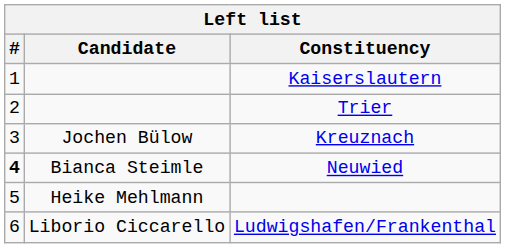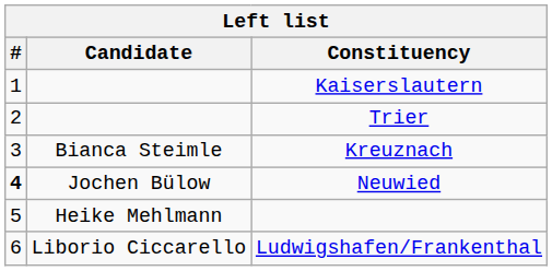Kreuznach | Candidate: Jochen Bülow -> Bianca Steimle
Neuwied | Candidate: Bianca Steimle -> Jochen Bülow
